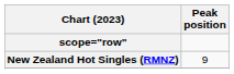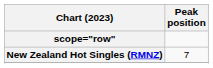New Zealand Hot Singles (RMNZ) | Peak position: 9 -> 7
